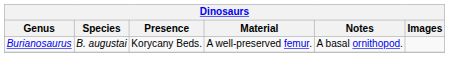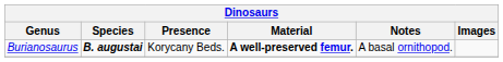Burianosaurus | Species: normal -> bold
Burianosaurus | Material: normal -> bold
